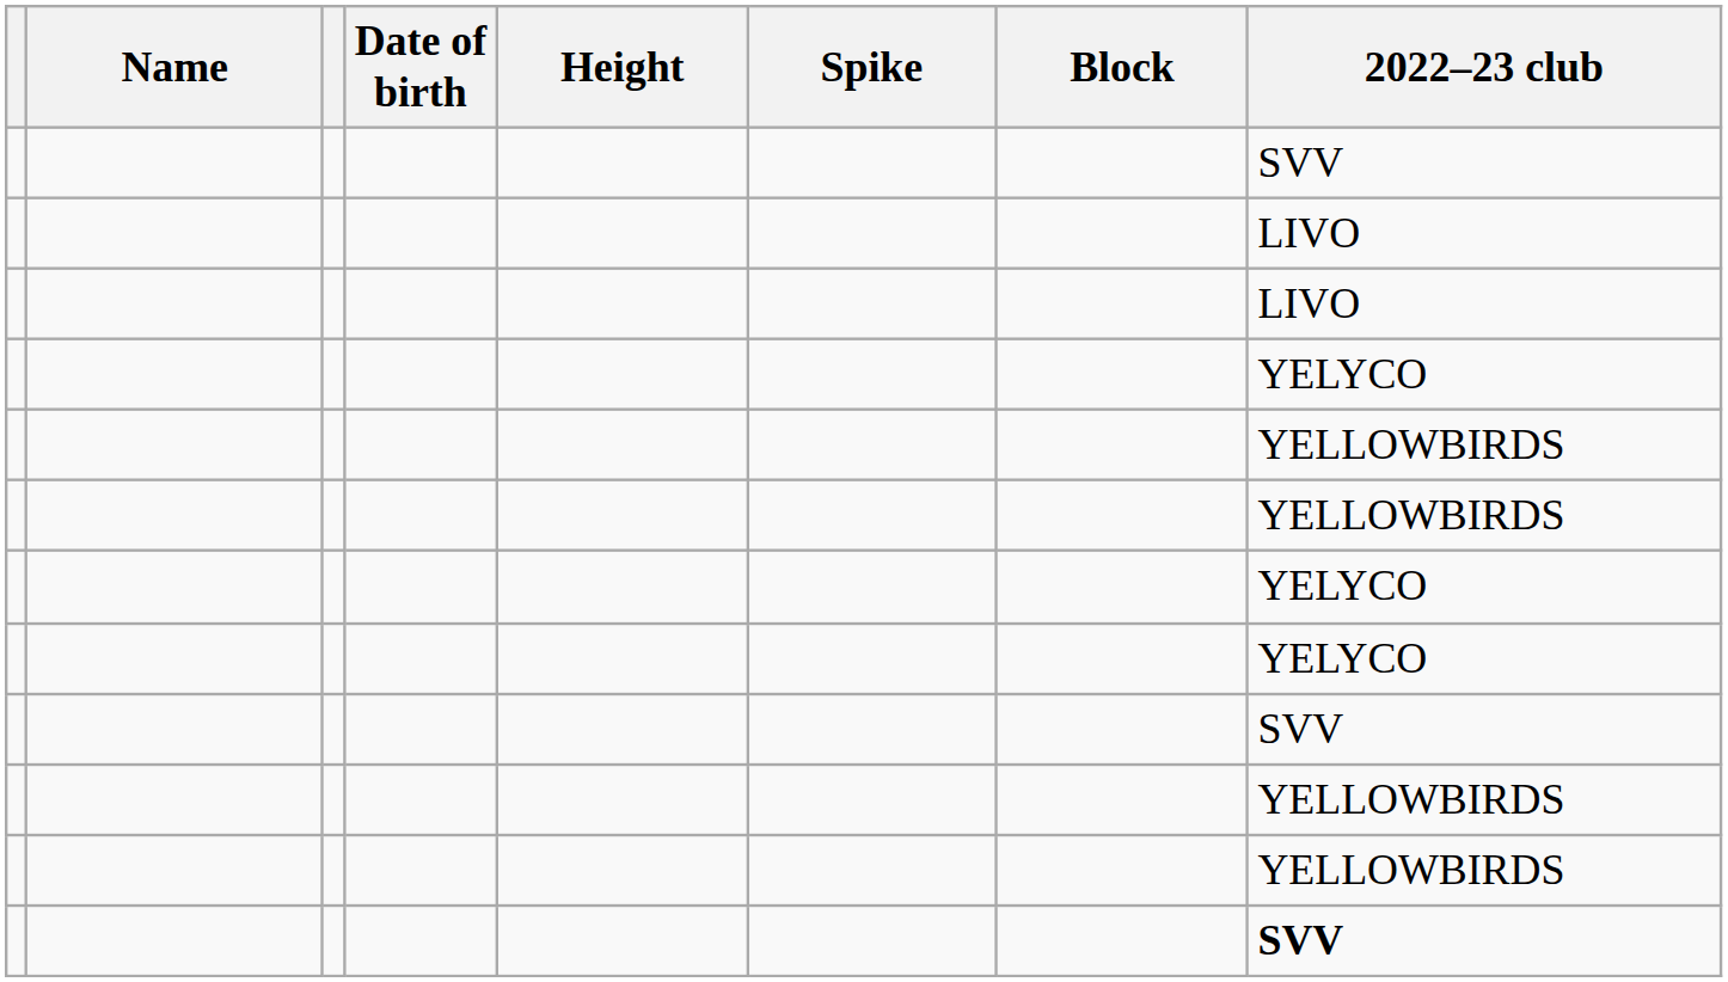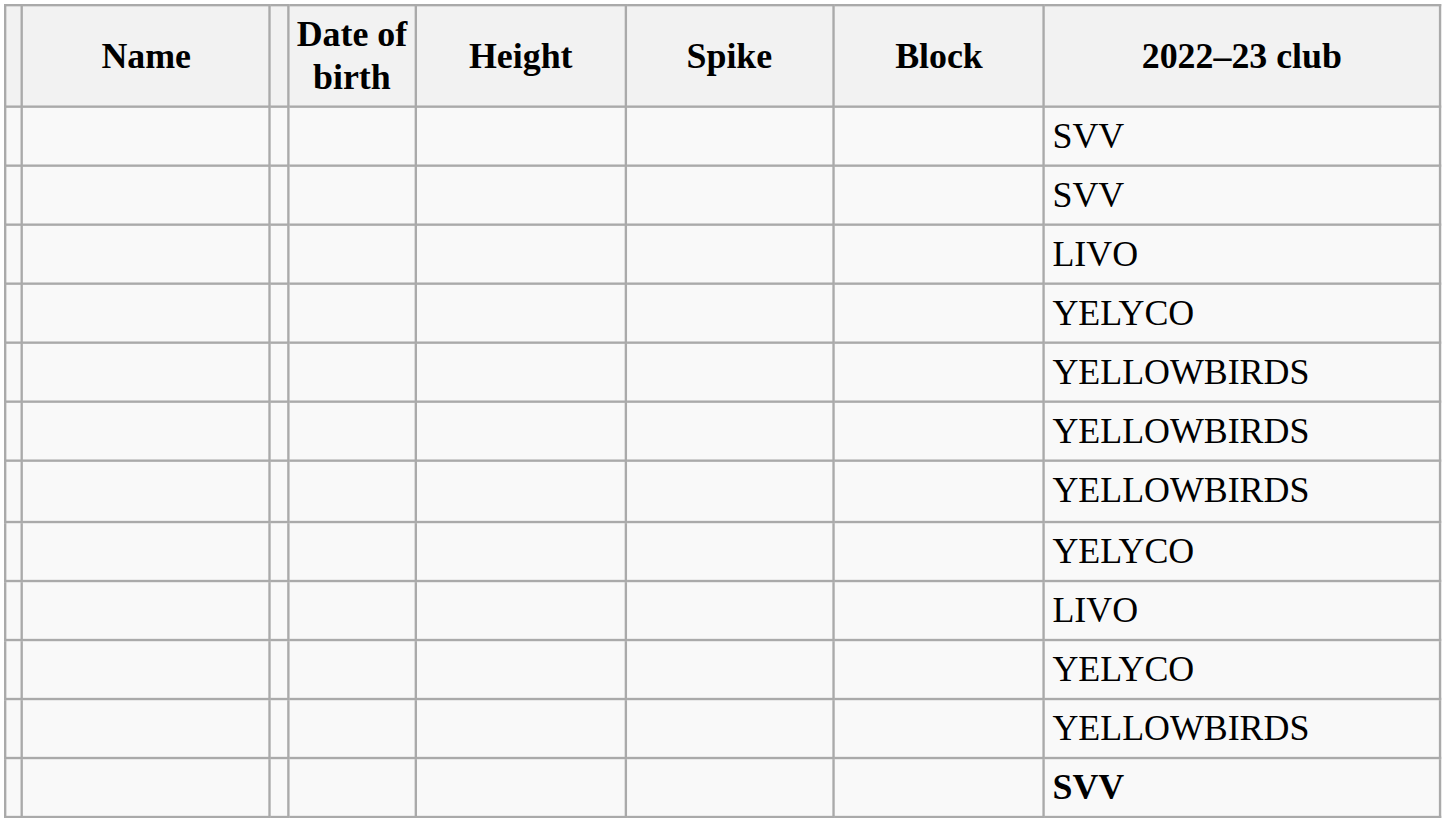row 3 | 2022–23 club: LIVO -> SVV
row 8 | 2022–23 club: YELYCO -> YELLOWBIRDS
row 10 | 2022–23 club: SVV -> LIVO
row 11 | 2022–23 club: YELLOWBIRDS -> YELYCO
